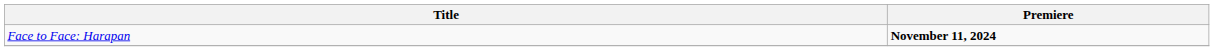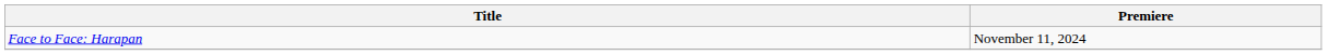Face to Face: Harapan | Premiere: bold -> normal
